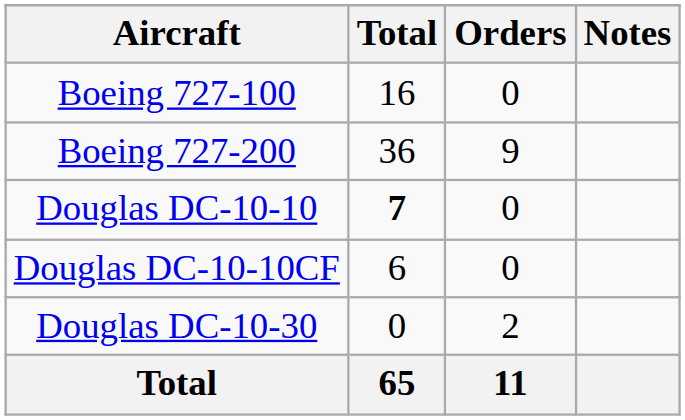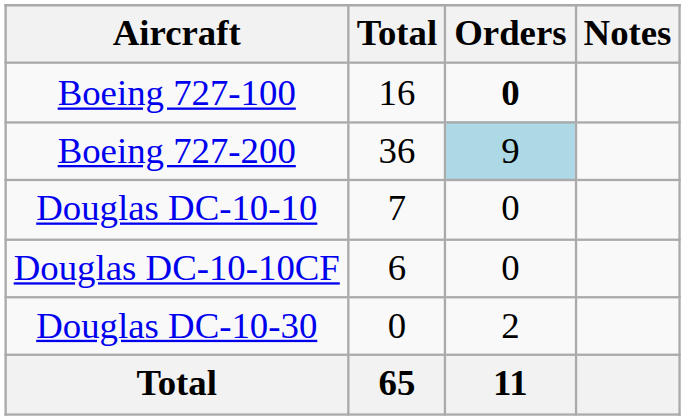Boeing 727-100 | Orders: normal -> bold
Boeing 727-200 | Orders: no background -> lightblue background
Douglas DC-10-10 | Total: bold -> normal
